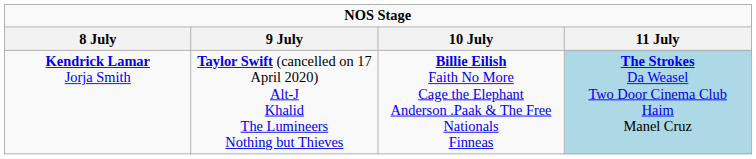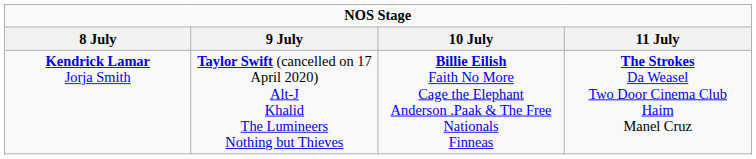Kendrick Lamar Jorja Smith | 11 July: lightblue background -> no background
